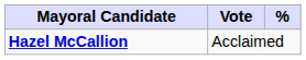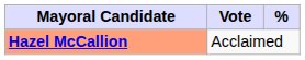Hazel McCallion | Mayoral Candidate: no background -> lightsalmon background
